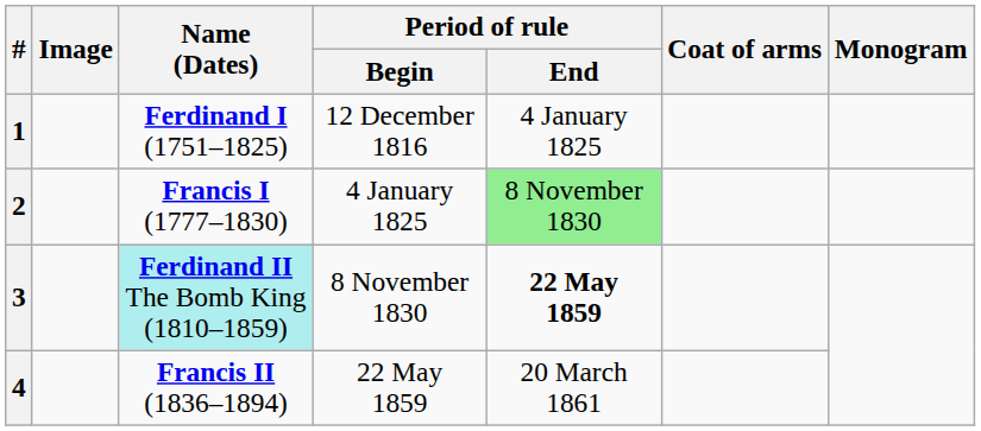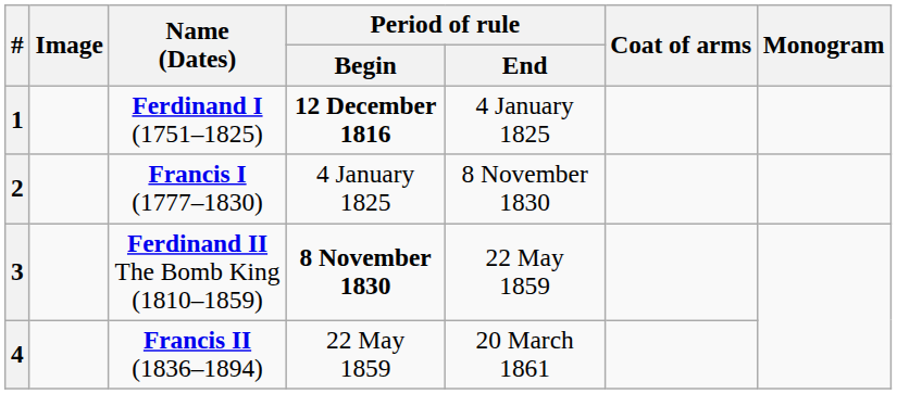1 | Period of rule / Begin: normal -> bold
2 | Period of rule / End: lightgreen background -> no background
3 | Name (Dates): paleturquoise background -> no background
3 | Period of rule / Begin: normal -> bold
3 | Period of rule / End: bold -> normal
